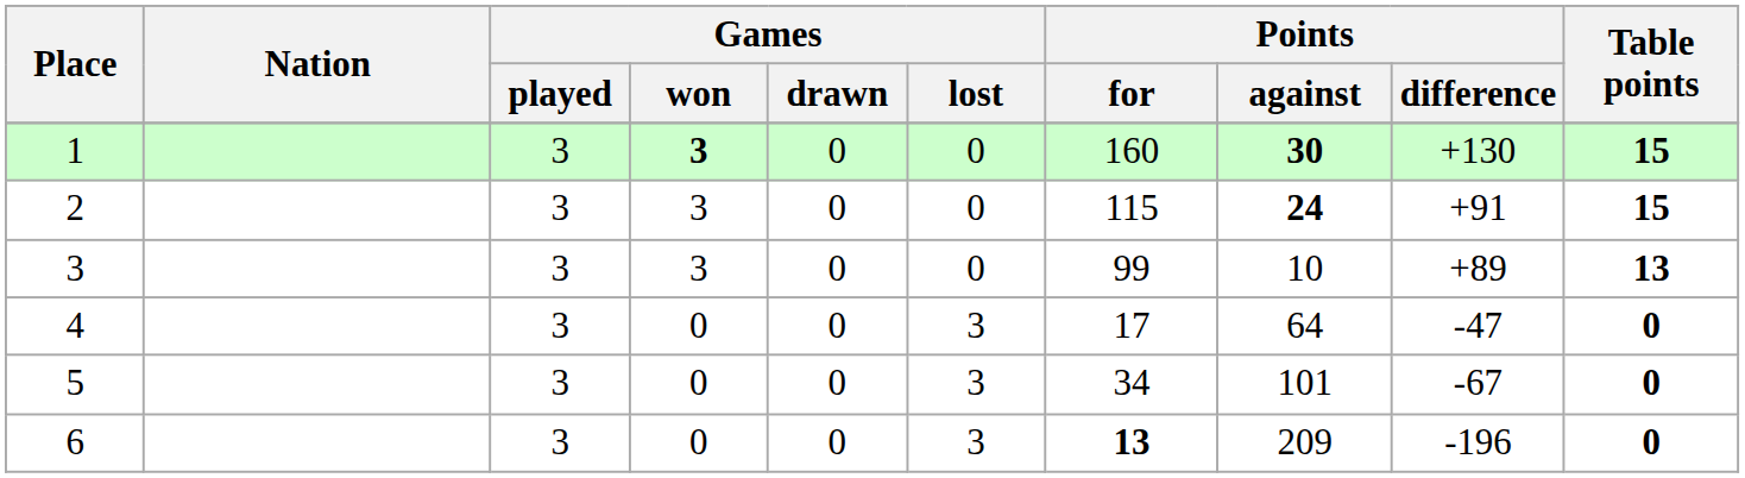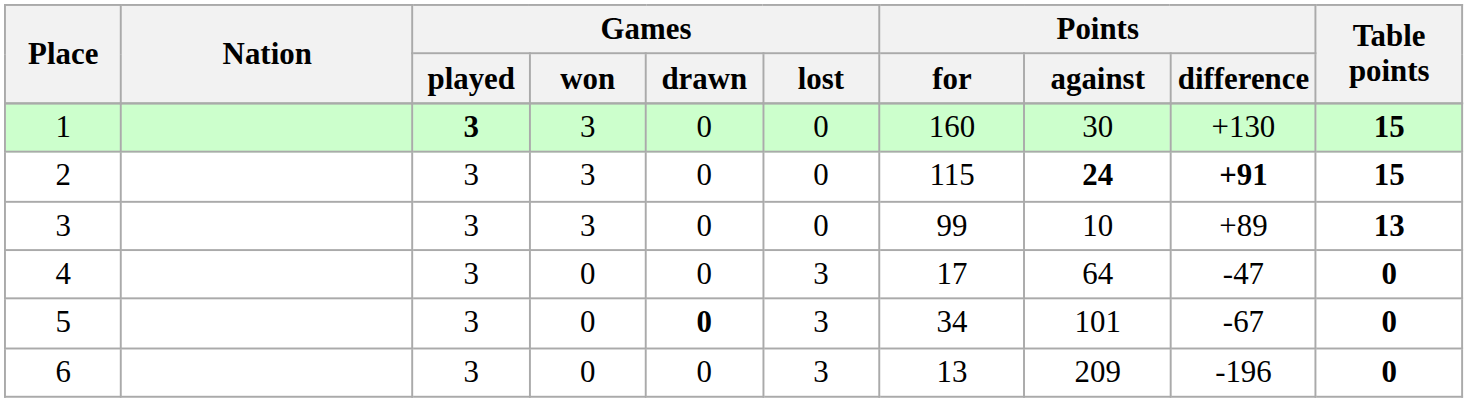1 | Games / played: normal -> bold
1 | Games / won: bold -> normal
1 | Points / against: bold -> normal
2 | Points / difference: normal -> bold
5 | Games / drawn: normal -> bold
6 | Points / for: bold -> normal
